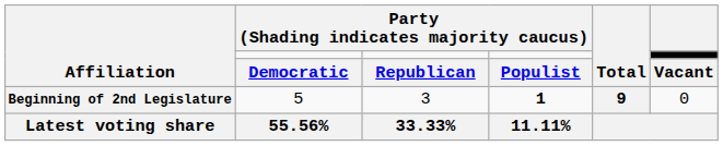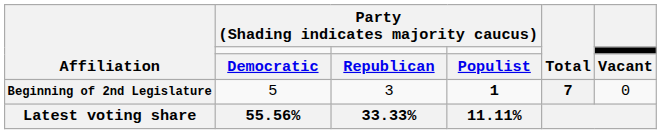Beginning of 2nd Legislature | Total: 9 -> 7
